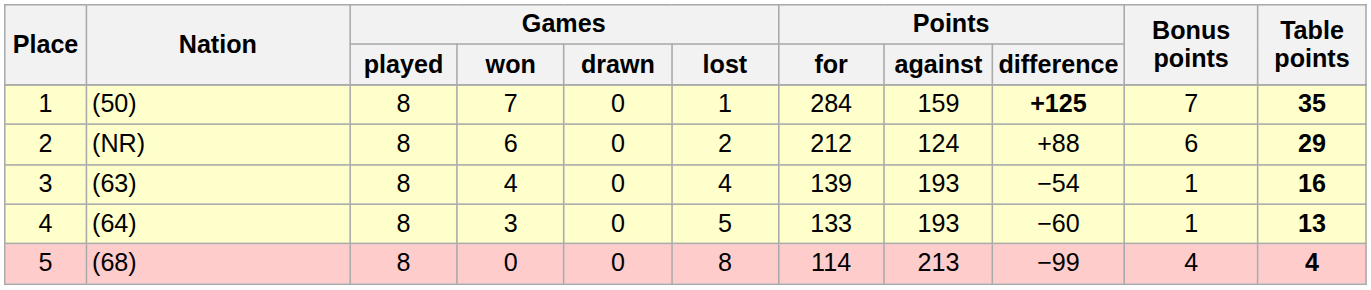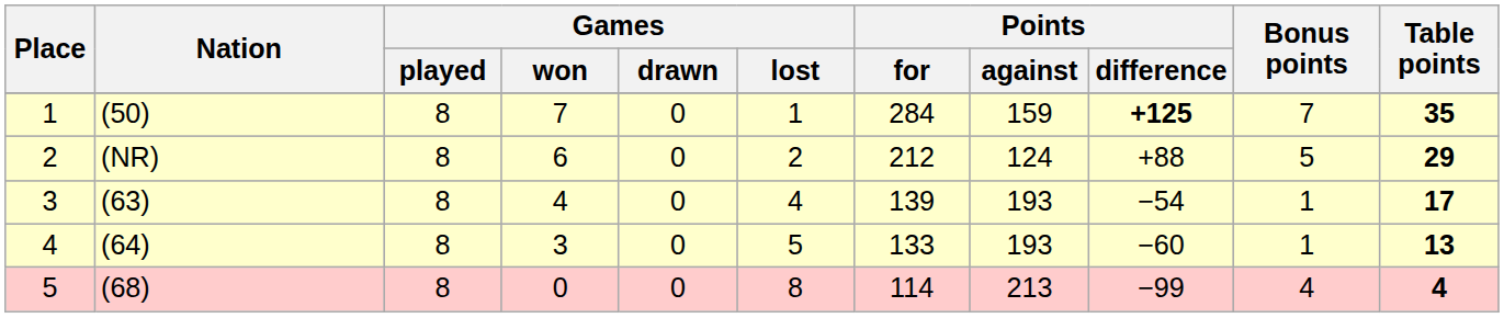row 4 | Bonus points: 6 -> 5
row 5 | Table points: 16 -> 17
